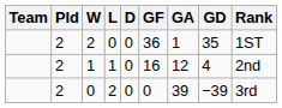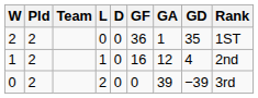columns swapped: Team <-> W
